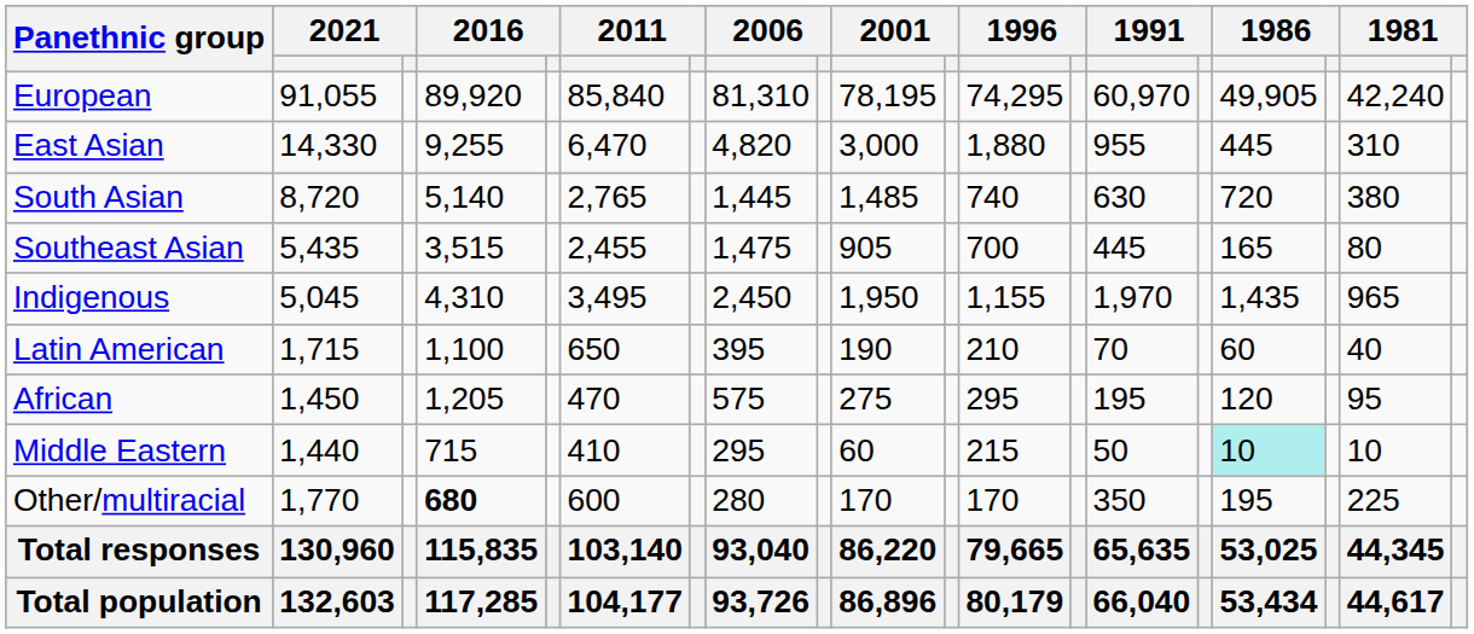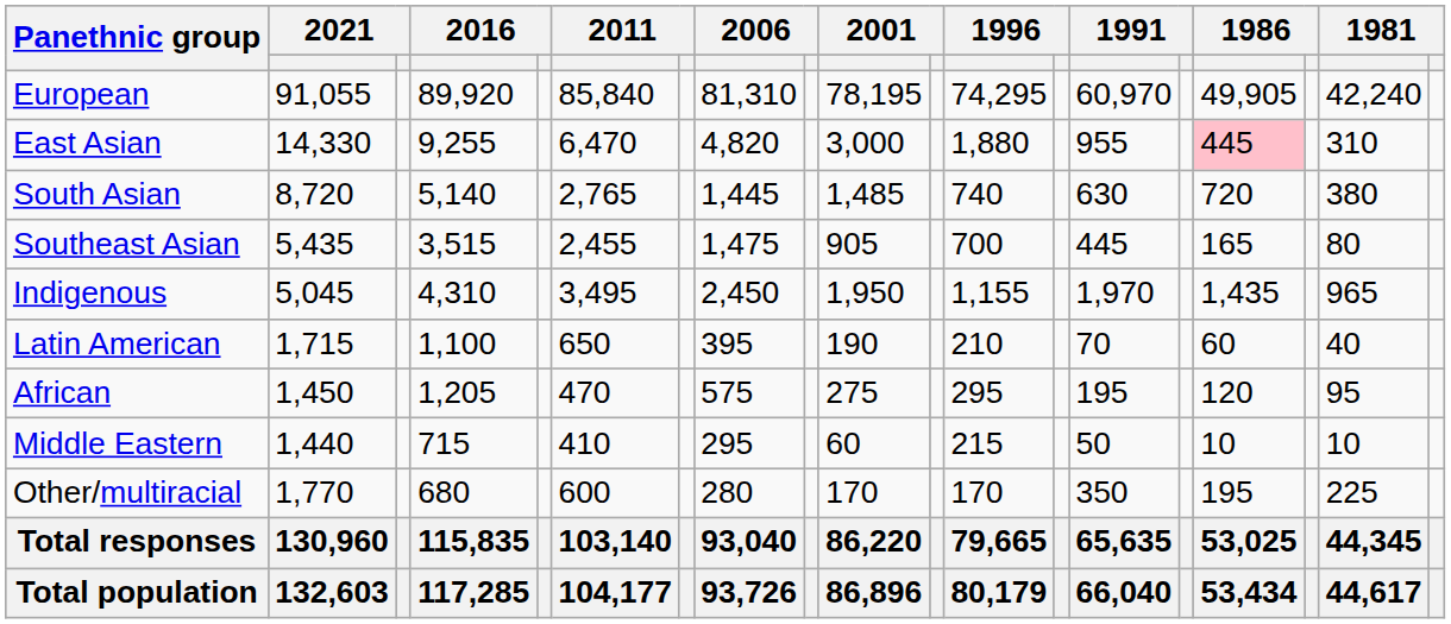East Asian | column 16: no background -> pink background
Middle Eastern | column 16: paleturquoise background -> no background
Other/multiracial | column 4: bold -> normal
